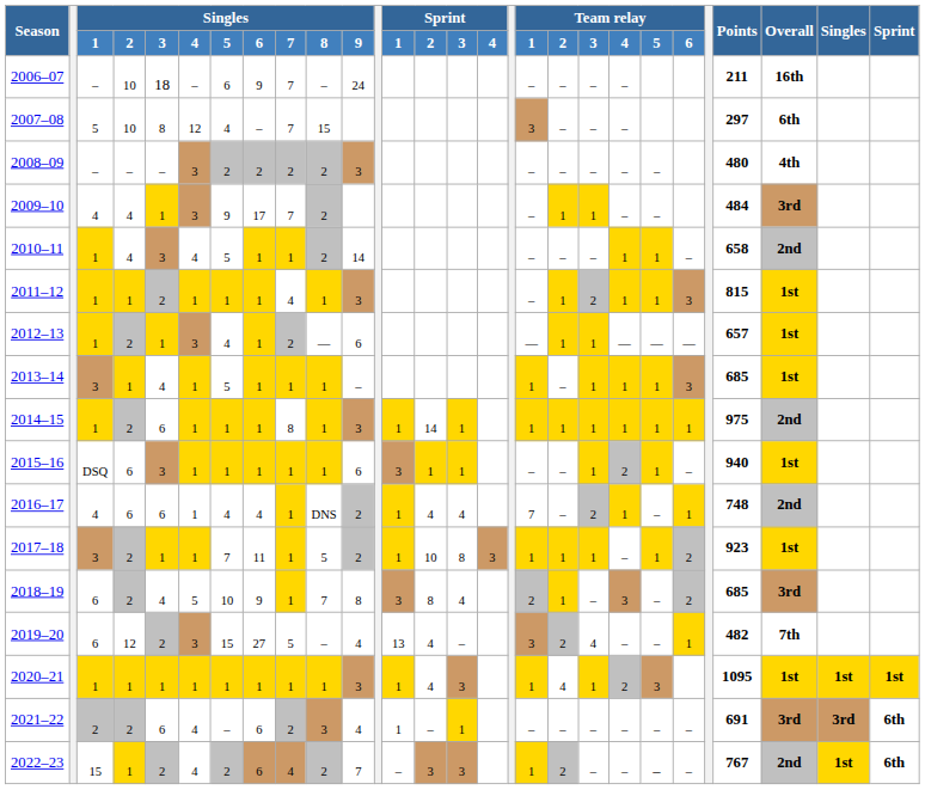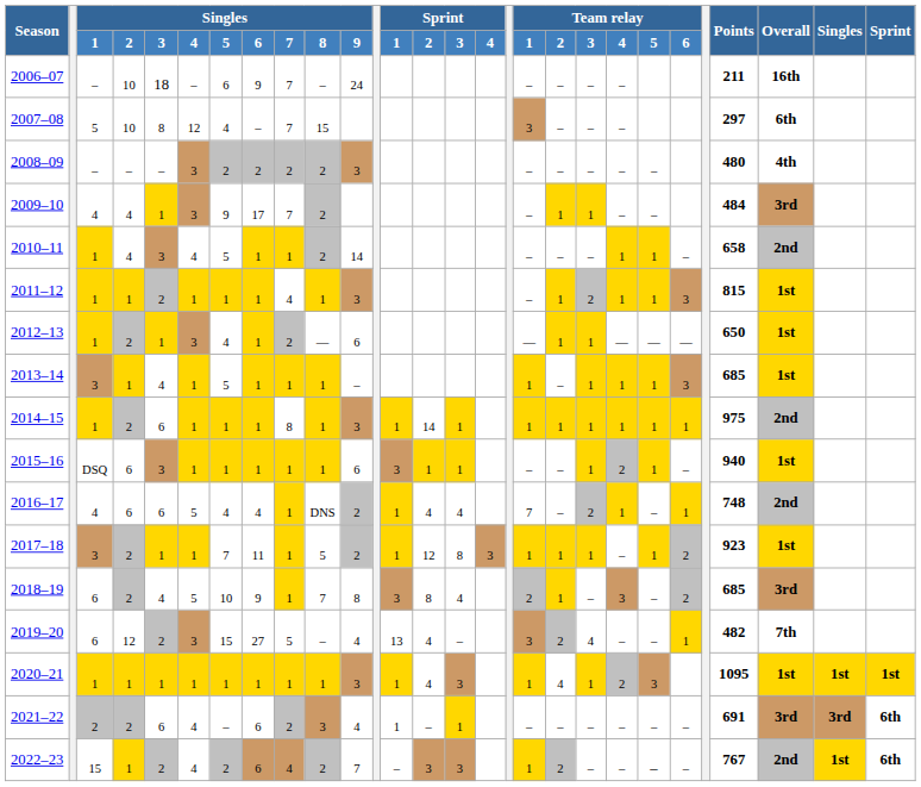2012–13 | Points: 657 -> 650
2016–17 | Singles / 4: 1 -> 5
2017–18 | Sprint / 2: 10 -> 12
